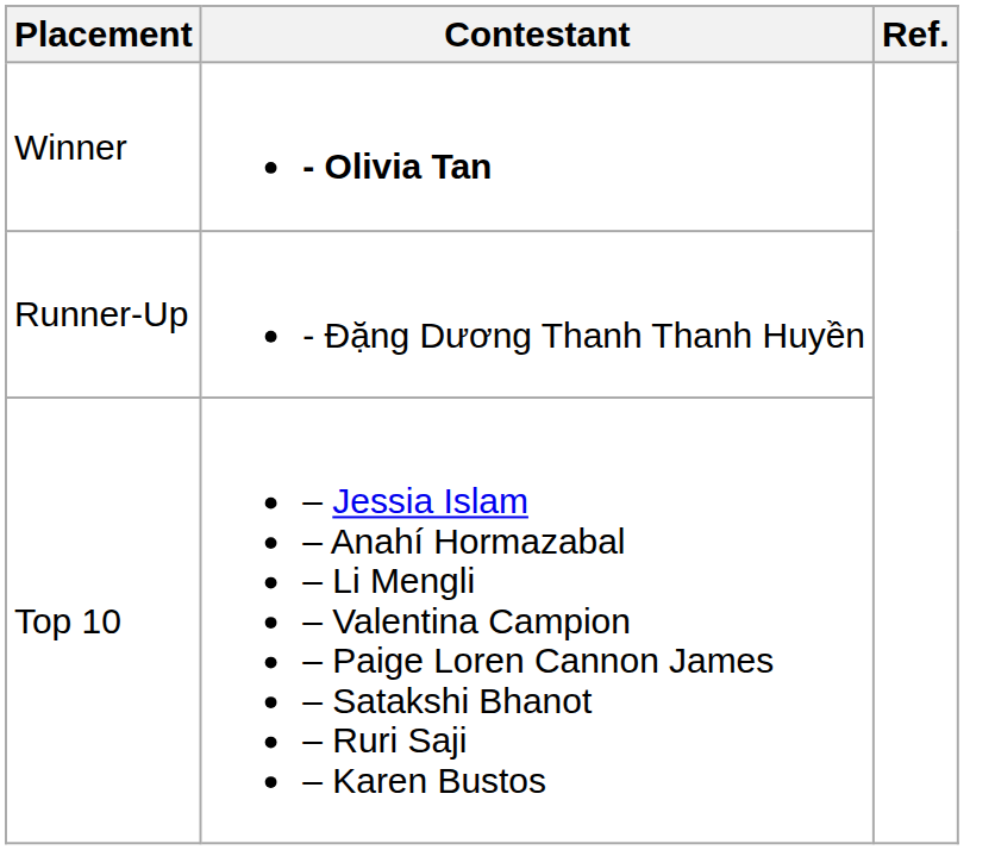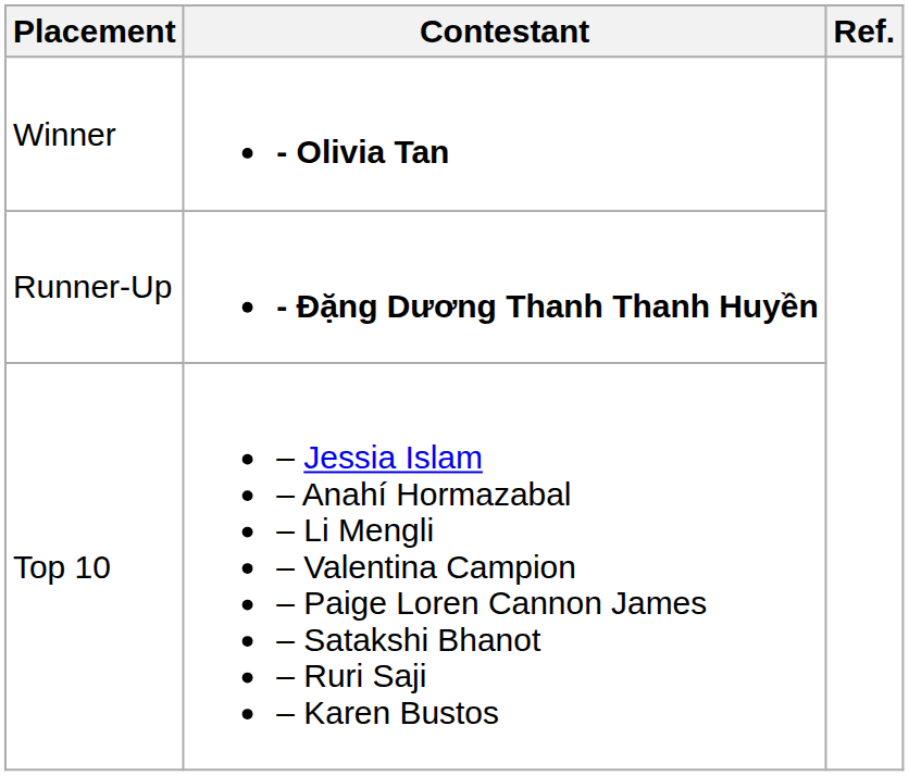Runner-Up | Contestant: normal -> bold
